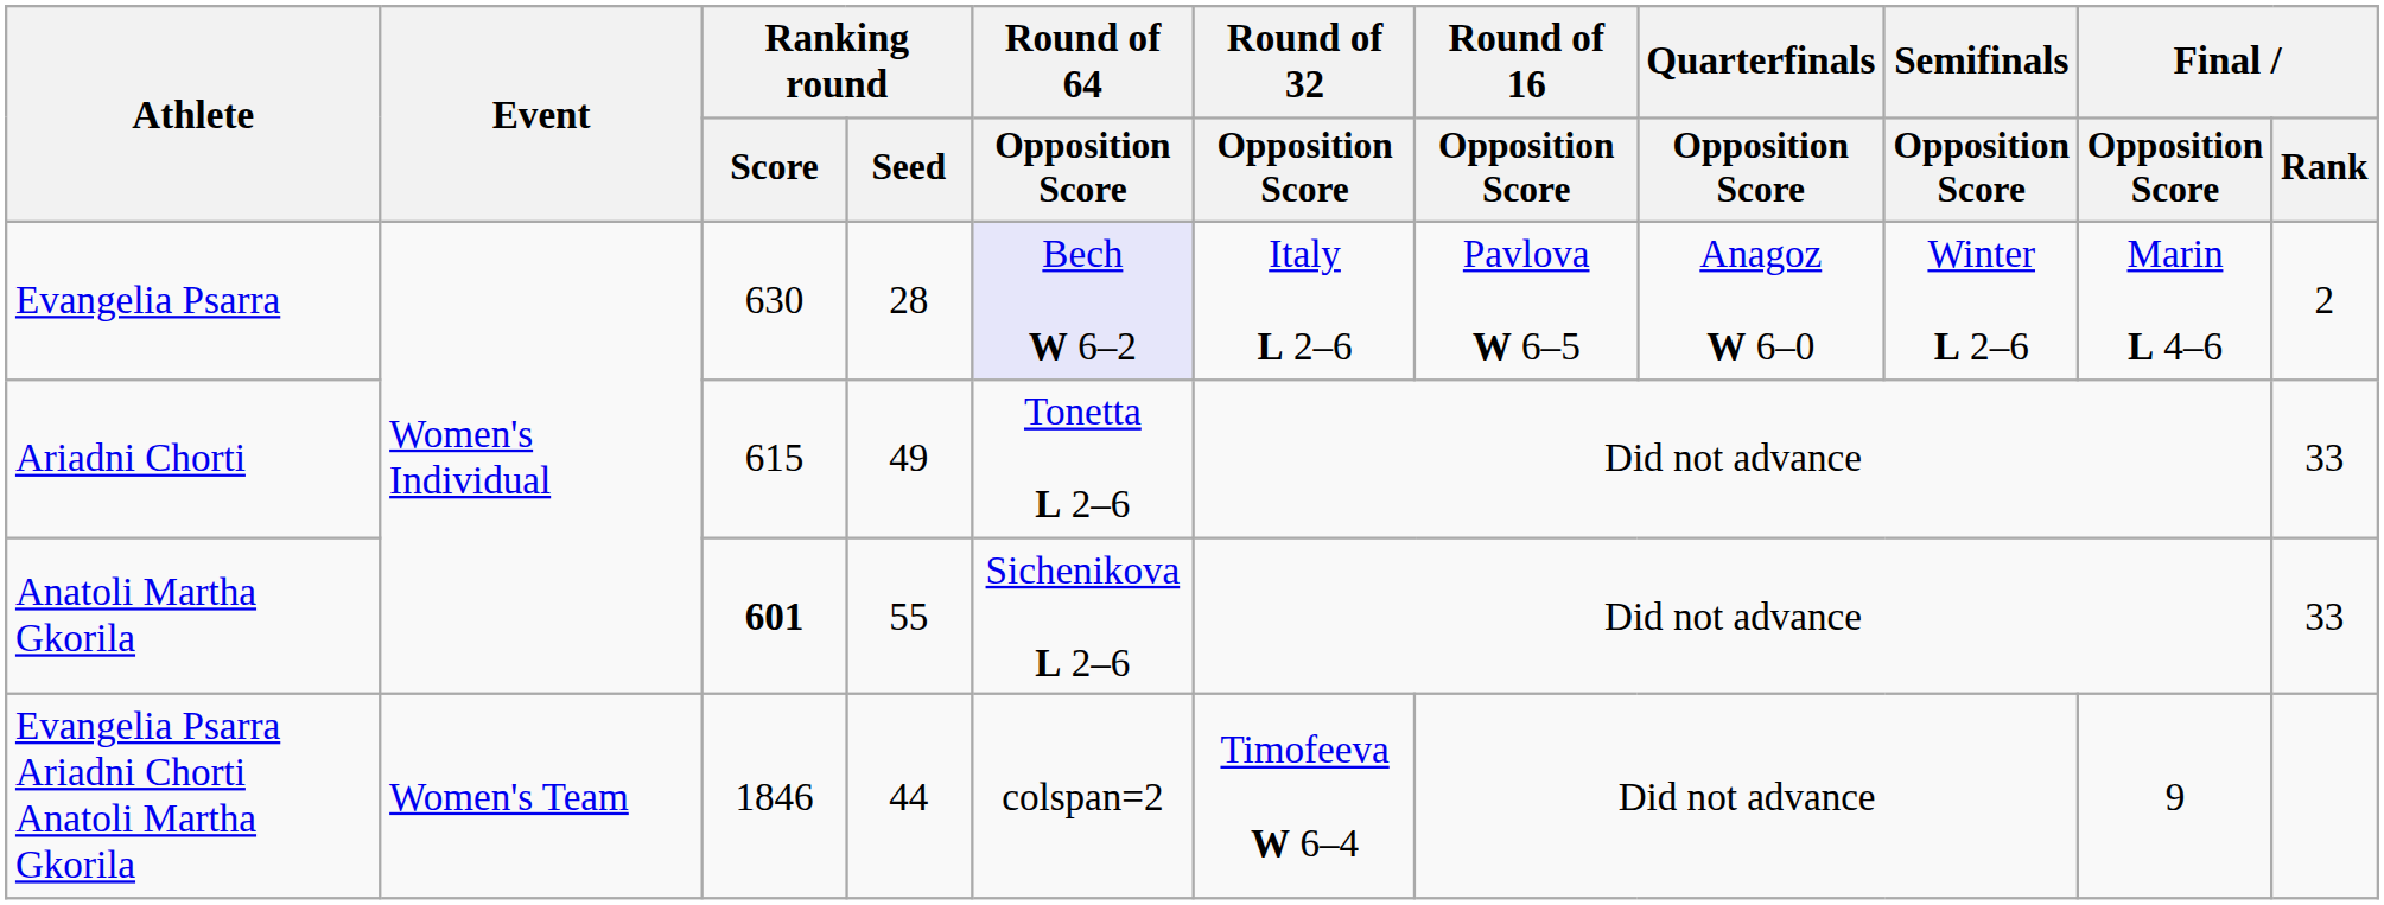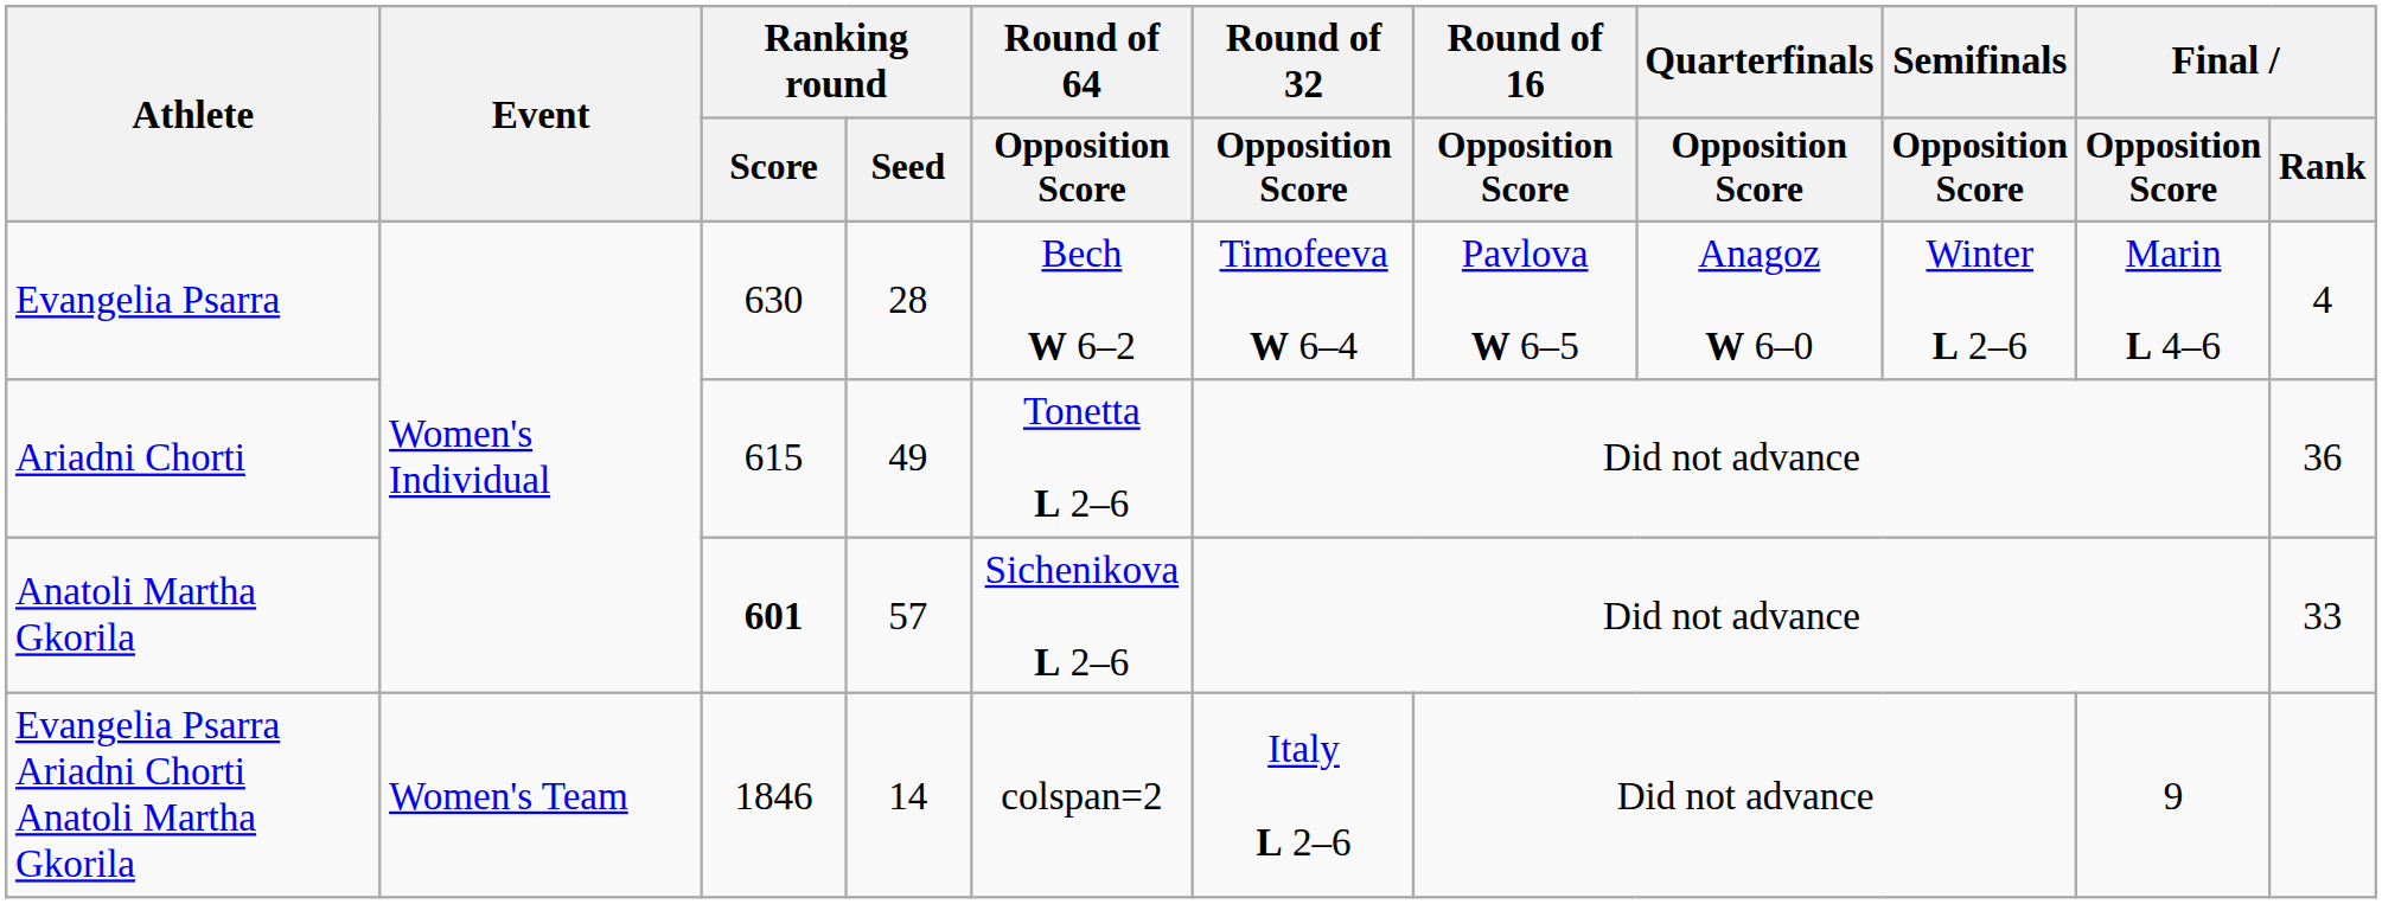Evangelia Psarra | Round of 64 / Opposition Score: lavender background -> no background
Evangelia Psarra | Round of 32 / Opposition Score: Italy L 2–6 -> Timofeeva W 6–4
Evangelia Psarra | Final / Rank: 2 -> 4
Ariadni Chorti | Final / Rank: 33 -> 36
Anatoli Martha Gkorila | Ranking round / Seed: 55 -> 57
Evangelia Psarra Ariadni Chorti Anatoli Martha Gkorila | Ranking round / Seed: 44 -> 14
Evangelia Psarra Ariadni Chorti Anatoli Martha Gkorila | Round of 32 / Opposition Score: Timofeeva W 6–4 -> Italy L 2–6
